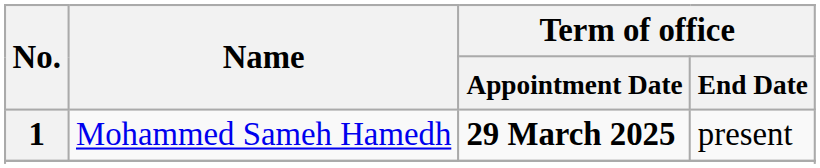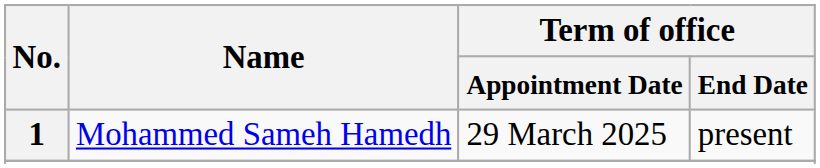1 | Term of office / Appointment Date: bold -> normal
